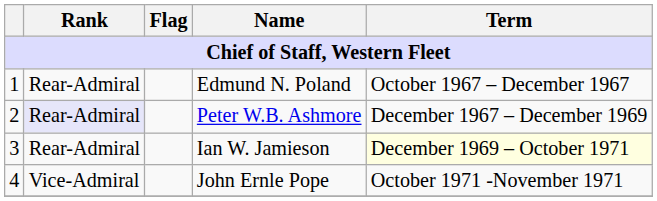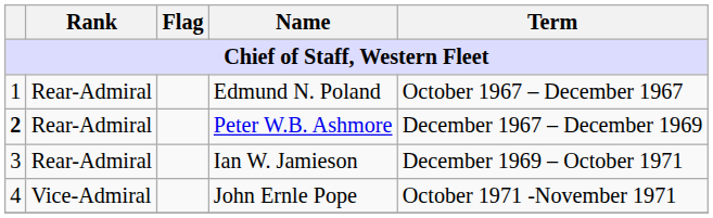Peter W.B. Ashmore | column 1: normal -> bold
Peter W.B. Ashmore | Rank: lavender background -> no background
Ian W. Jamieson | Term: lightyellow background -> no background
